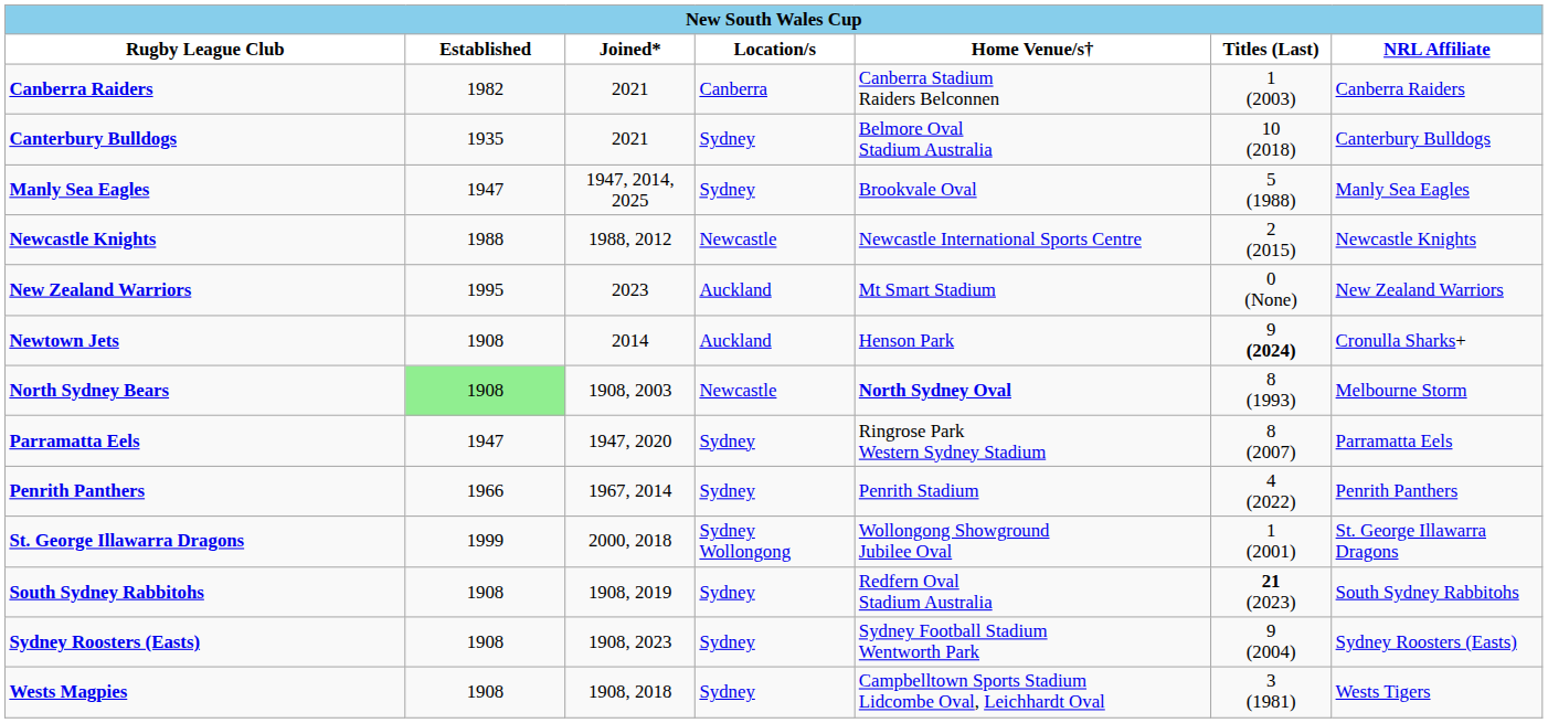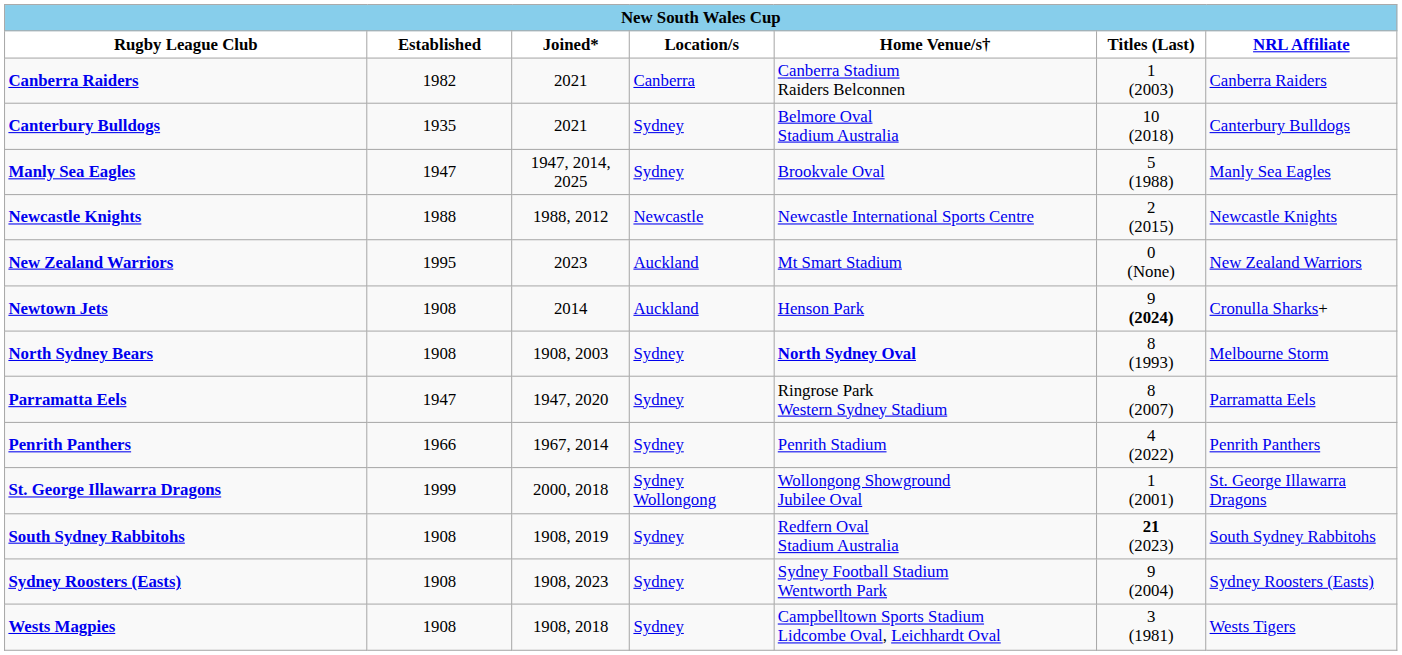North Sydney Bears | Established: lightgreen background -> no background
North Sydney Bears | Location/s: Newcastle -> Sydney
